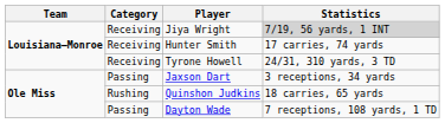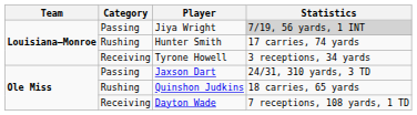Jiya Wright | Category: Receiving -> Passing
Hunter Smith | Category: Receiving -> Rushing
Tyrone Howell | Statistics: 24/31, 310 yards, 3 TD -> 3 receptions, 34 yards
Jaxson Dart | Statistics: 3 receptions, 34 yards -> 24/31, 310 yards, 3 TD
Dayton Wade | Category: Passing -> Receiving
